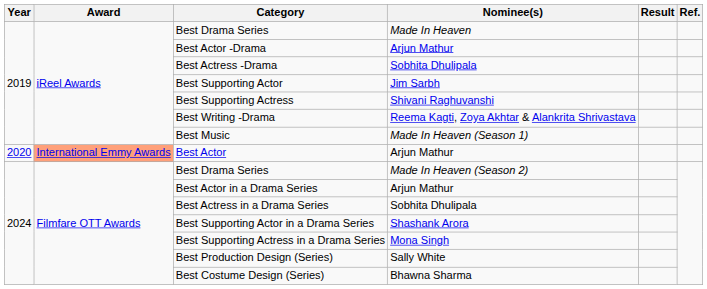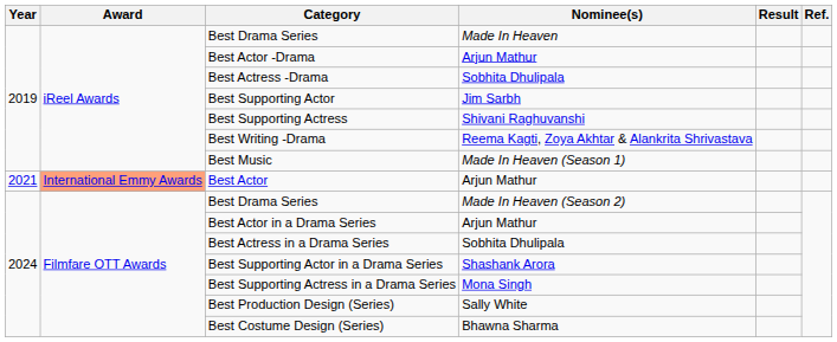Best Actor | Year: 2020 -> 2021
